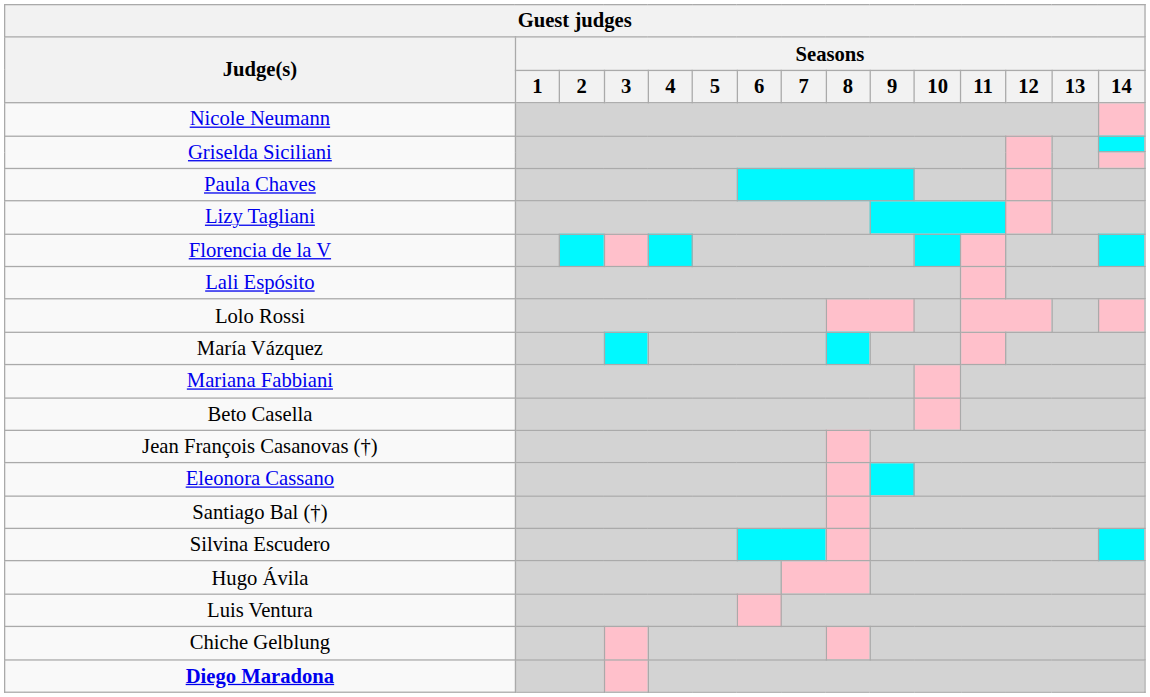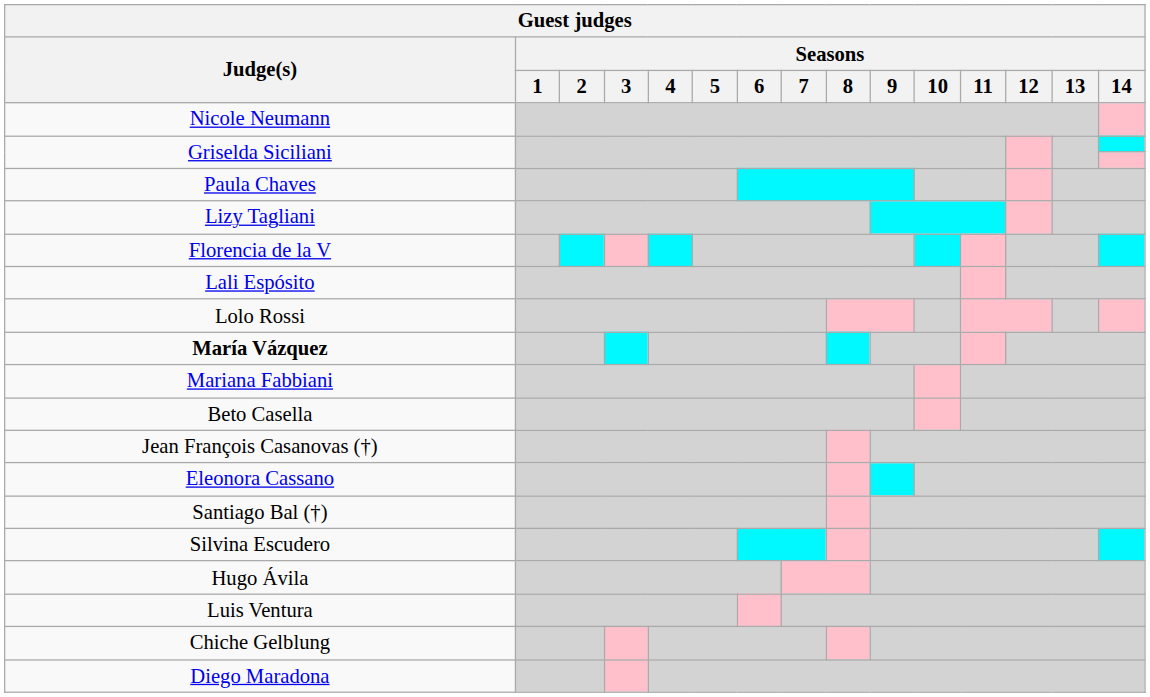María Vázquez | Judge(s): normal -> bold
Diego Maradona | Judge(s): bold -> normal
